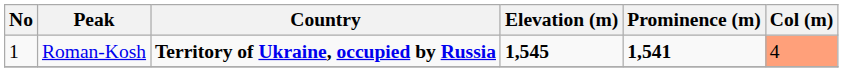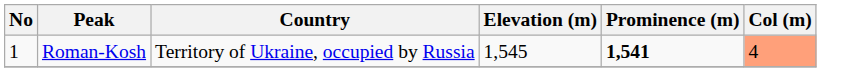Roman-Kosh | Country: bold -> normal
Roman-Kosh | Elevation (m): bold -> normal
